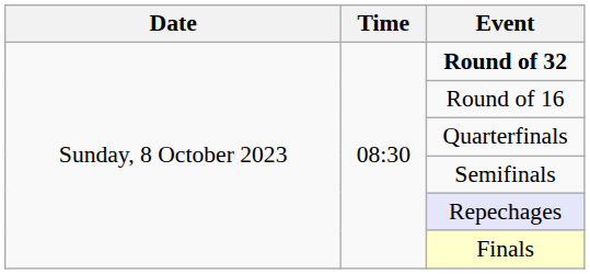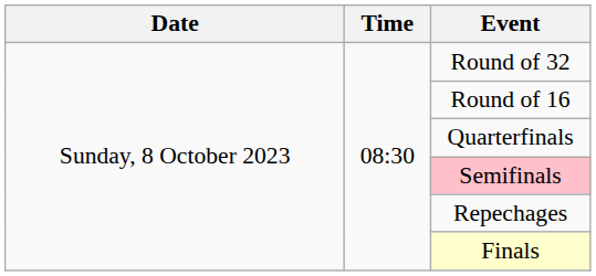Round of 32 | Event: bold -> normal
Semifinals | Event: no background -> pink background
Repechages | Event: lavender background -> no background
